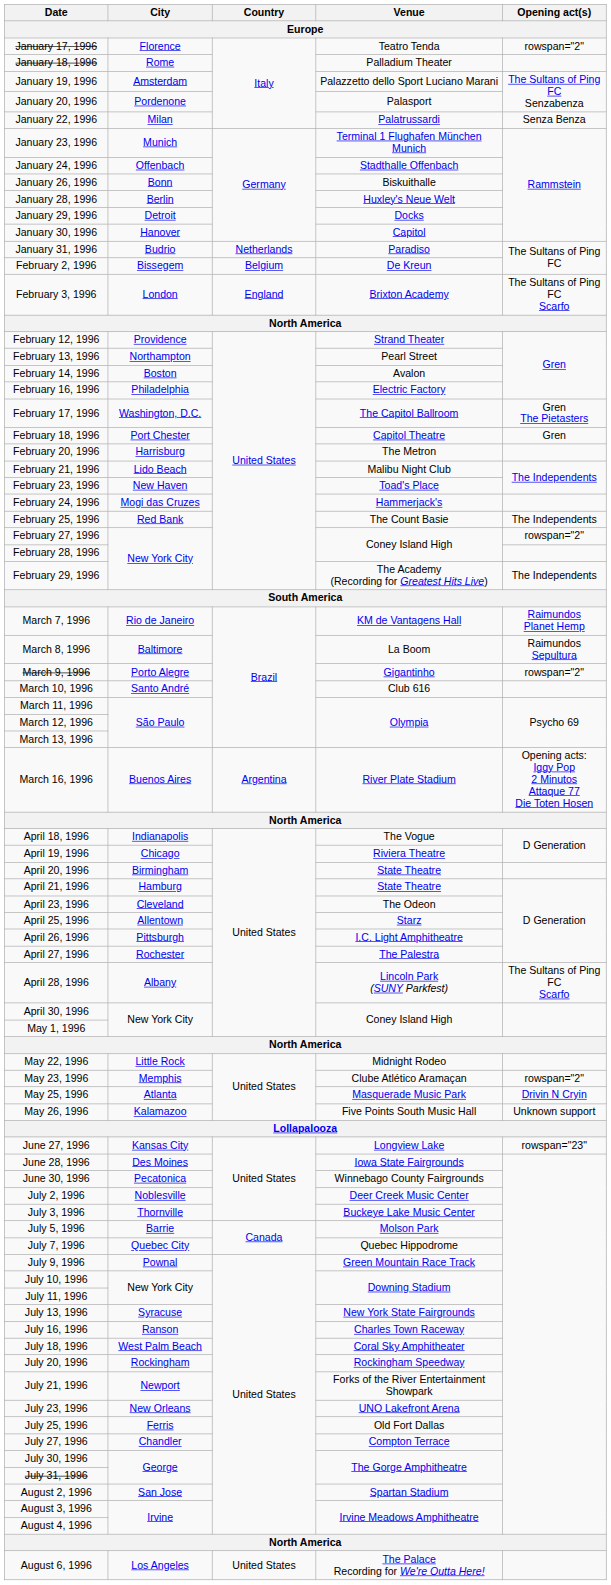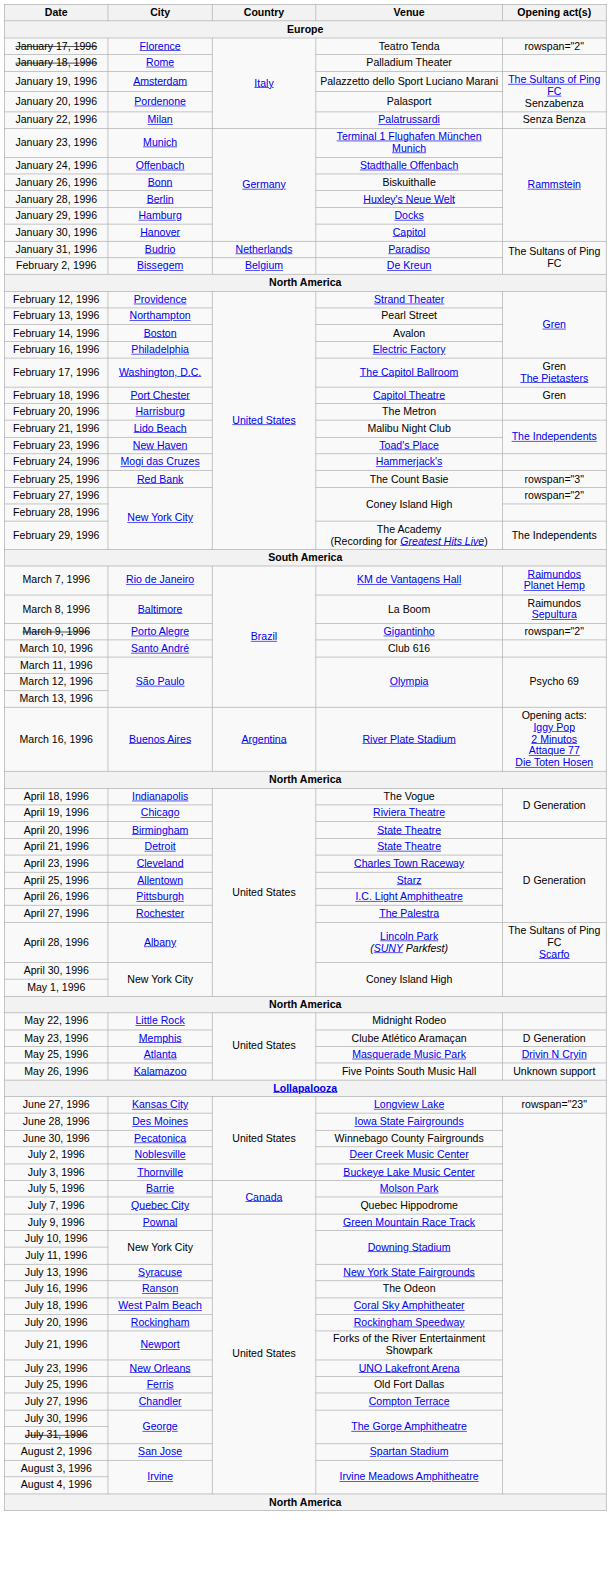January 29, 1996 | City: Detroit -> Hamburg
- row: February 3, 1996 | London | England | Brixton Academy | The Sultans of Ping FC Scarfo
February 25, 1996 | Opening act(s): The Independents -> rowspan="3"
April 21, 1996 | City: Hamburg -> Detroit
April 23, 1996 | Venue: The Odeon -> Charles Town Raceway
May 23, 1996 | Opening act(s): rowspan="2" -> D Generation
July 16, 1996 | Venue: Charles Town Raceway -> The Odeon
- row: August 6, 1996 | Los Angeles | United States | The Palace Recording for We're Outta Here!
